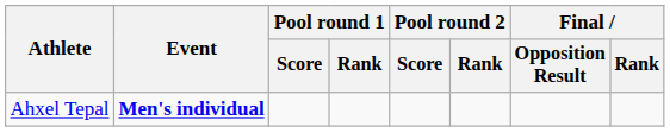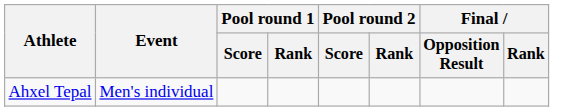Ahxel Tepal | Event: bold -> normal
